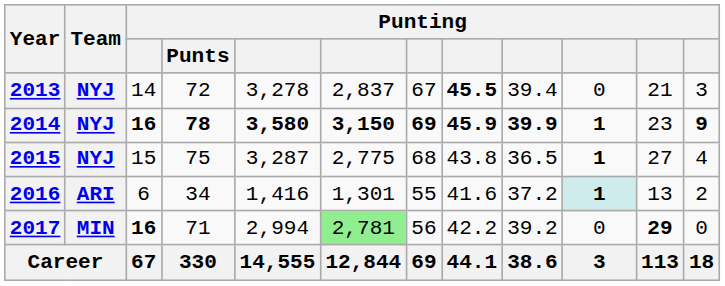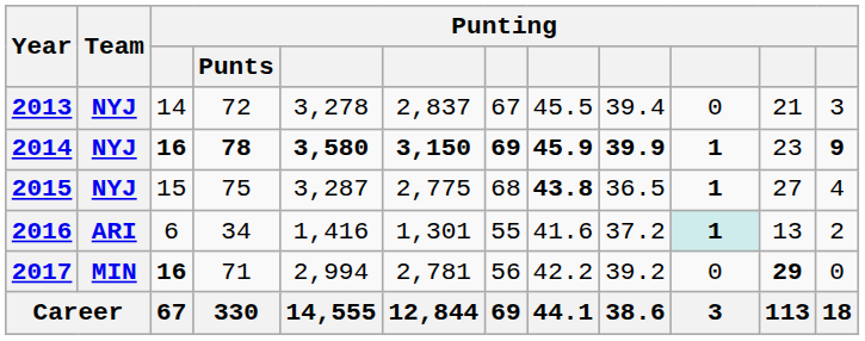2013 | column 8: bold -> normal
2015 | column 8: normal -> bold
2017 | column 6: lightgreen background -> no background
